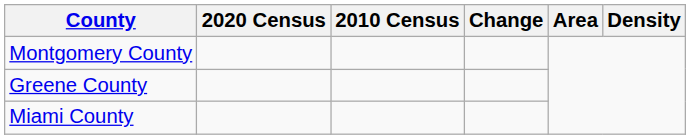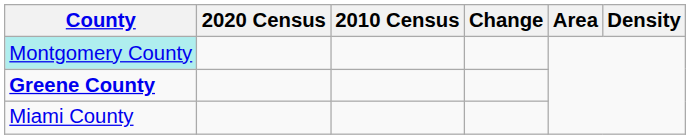Montgomery County | County: no background -> paleturquoise background
Greene County | County: normal -> bold
